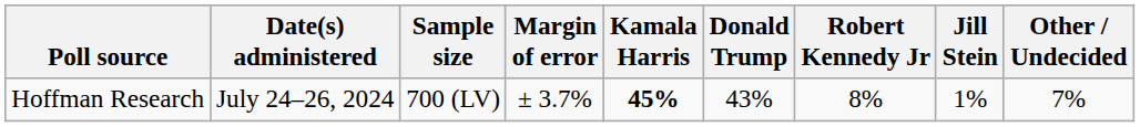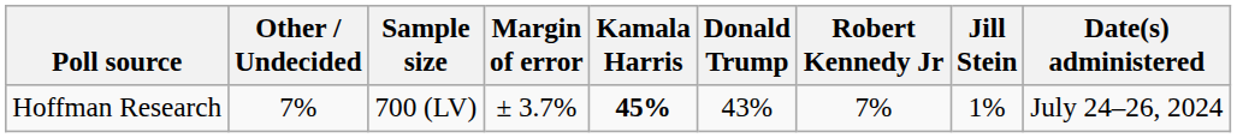columns swapped: Date(s) administered <-> Other / Undecided
Hoffman Research | Robert Kennedy Jr: 8% -> 7%
